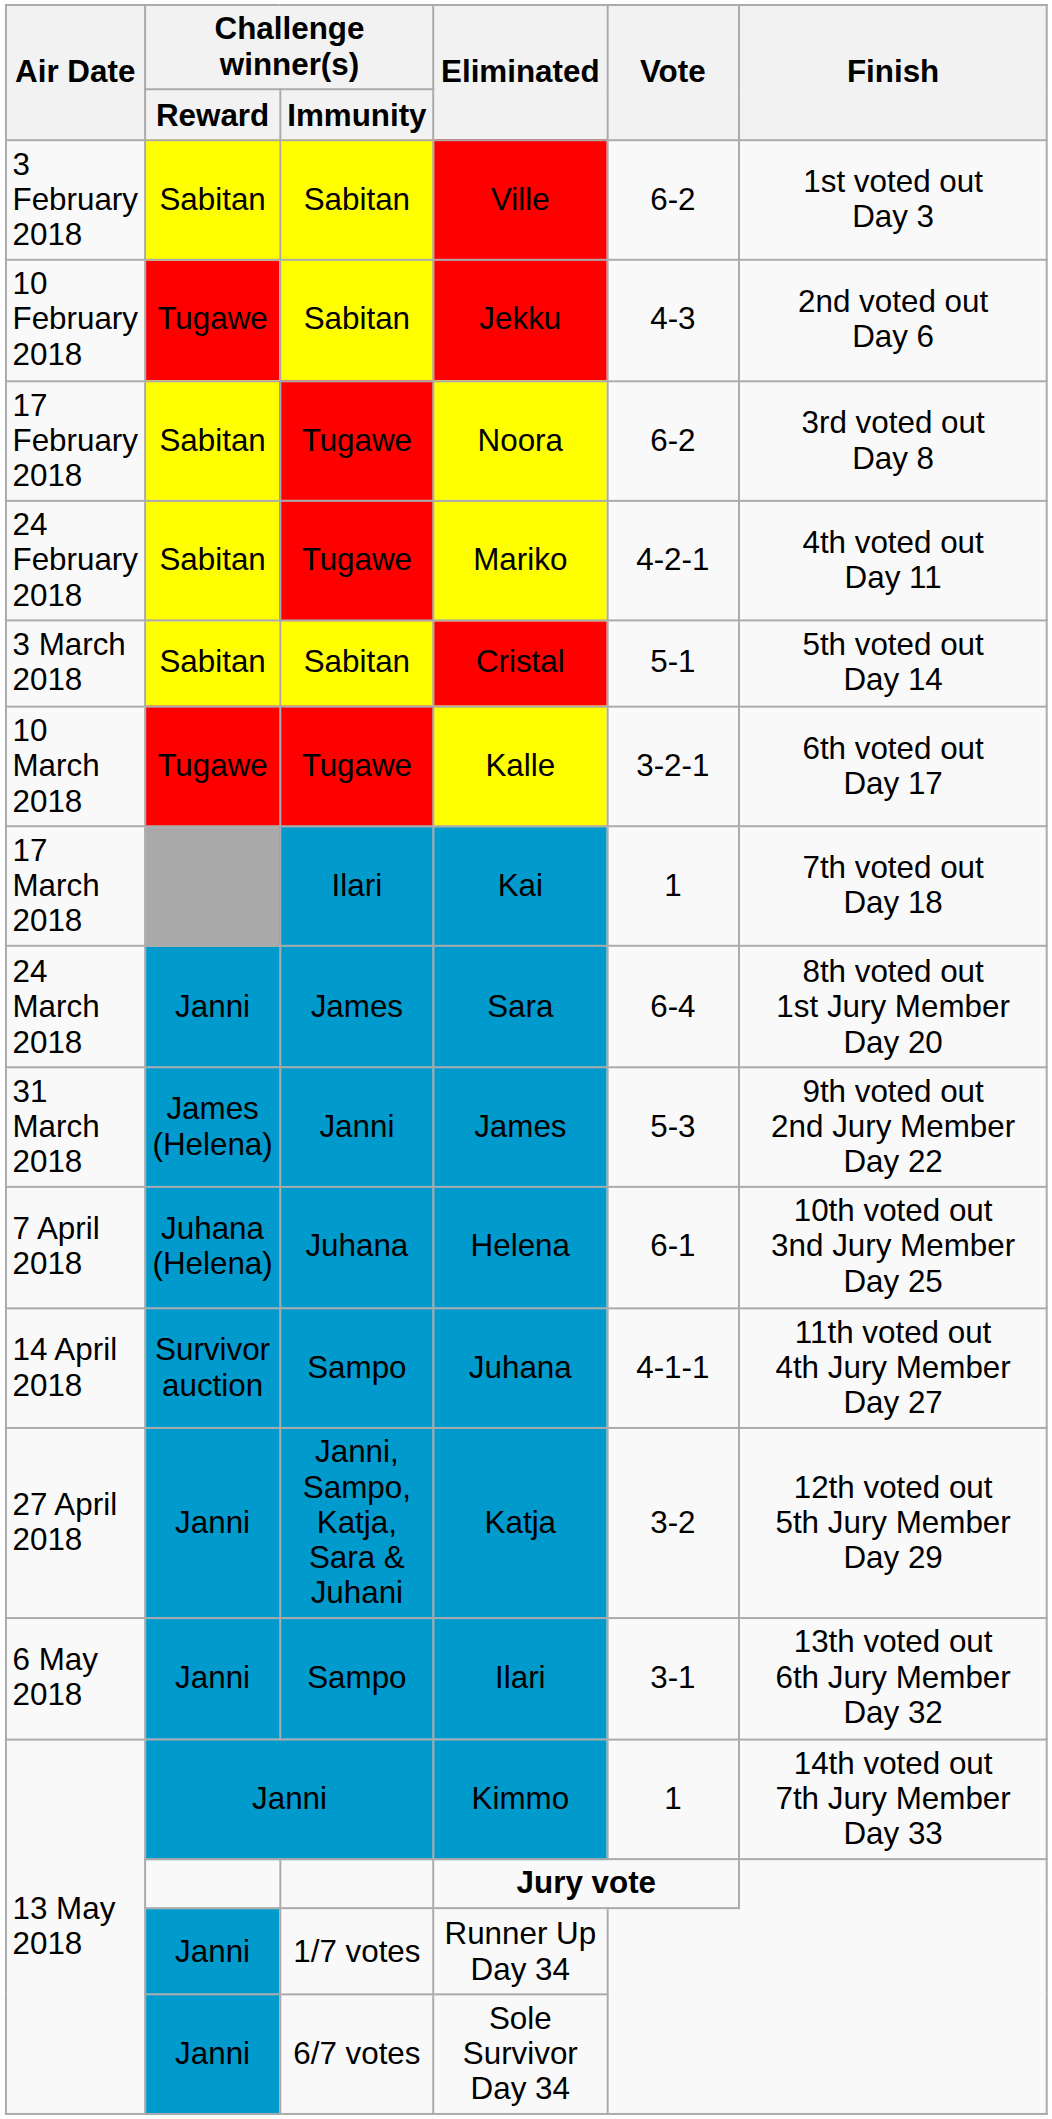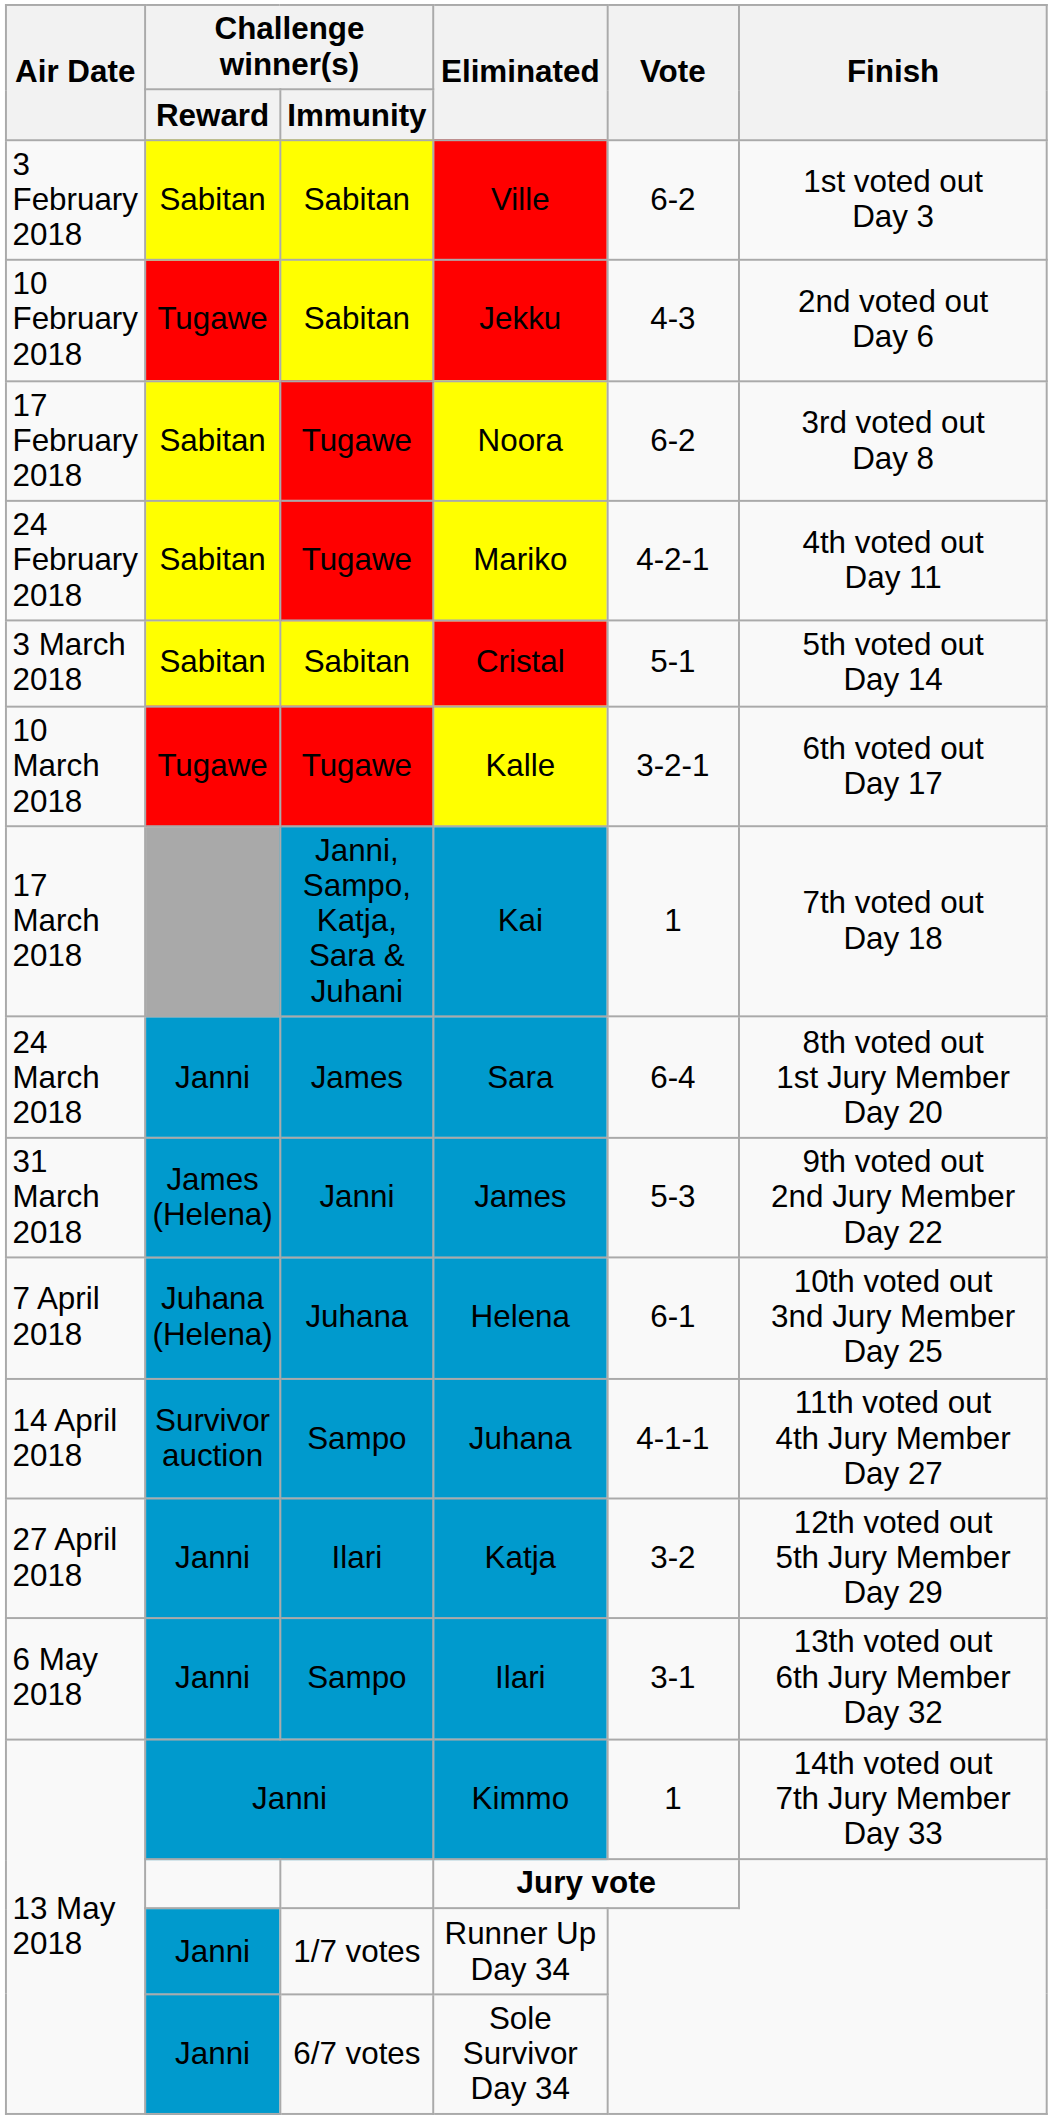Kai | Challenge winner(s) / Immunity: Ilari -> Janni, Sampo, Katja, Sara & Juhani
Katja | Challenge winner(s) / Immunity: Janni, Sampo, Katja, Sara & Juhani -> Ilari
